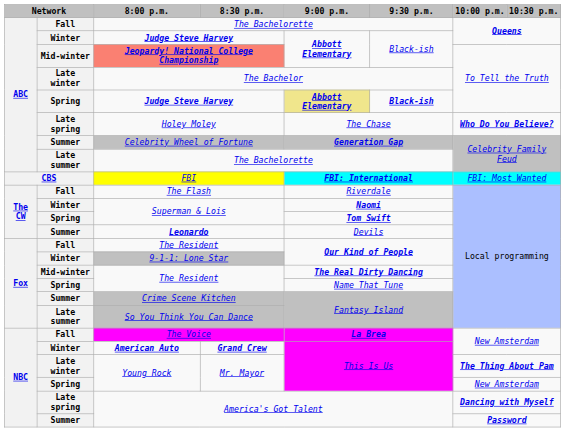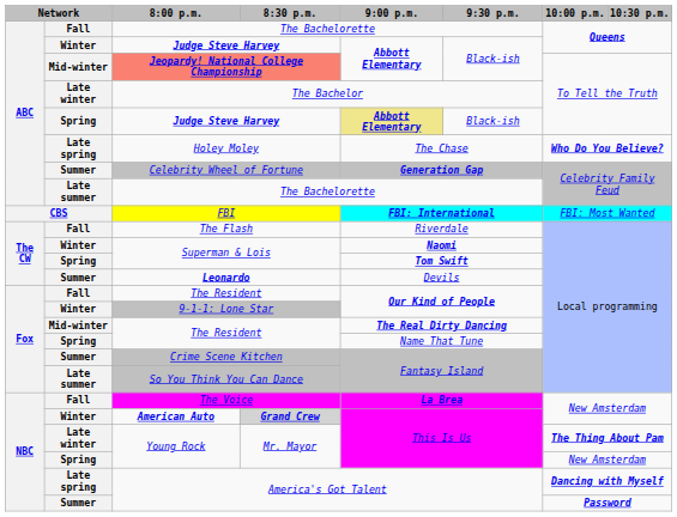Spring / Judge Steve Harvey | 9:30 p.m.: bold -> normal
American Auto | 8:30 p.m.: no background -> lightgrey background
